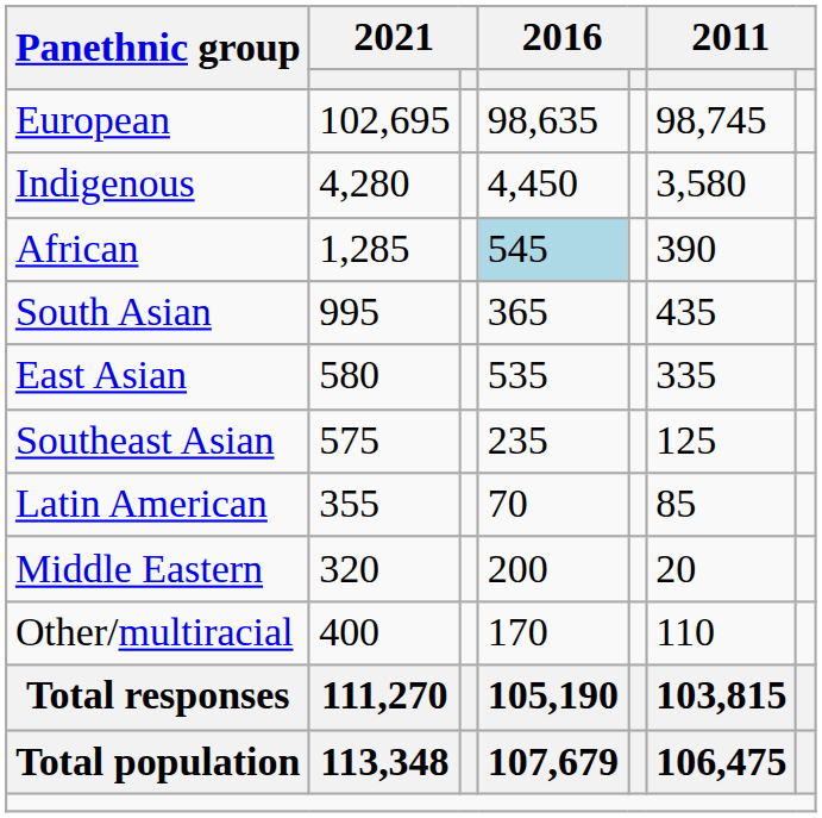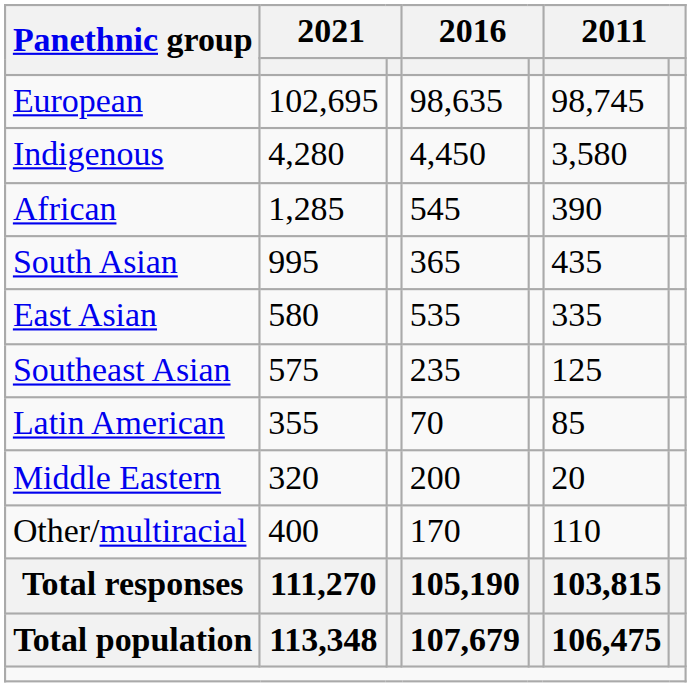African | column 4: lightblue background -> no background
